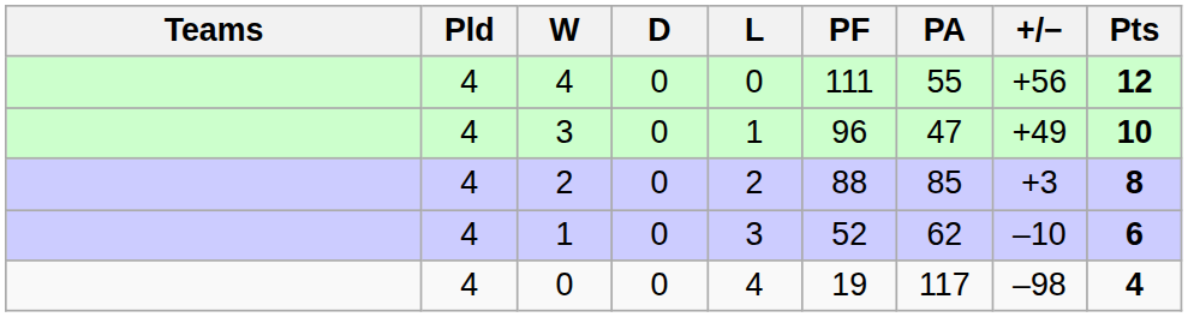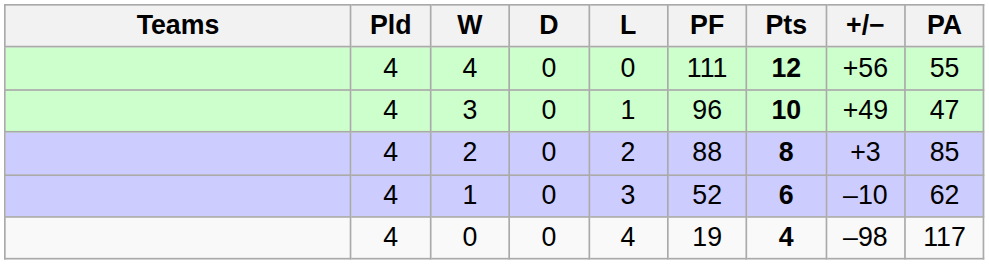columns swapped: PA <-> Pts
